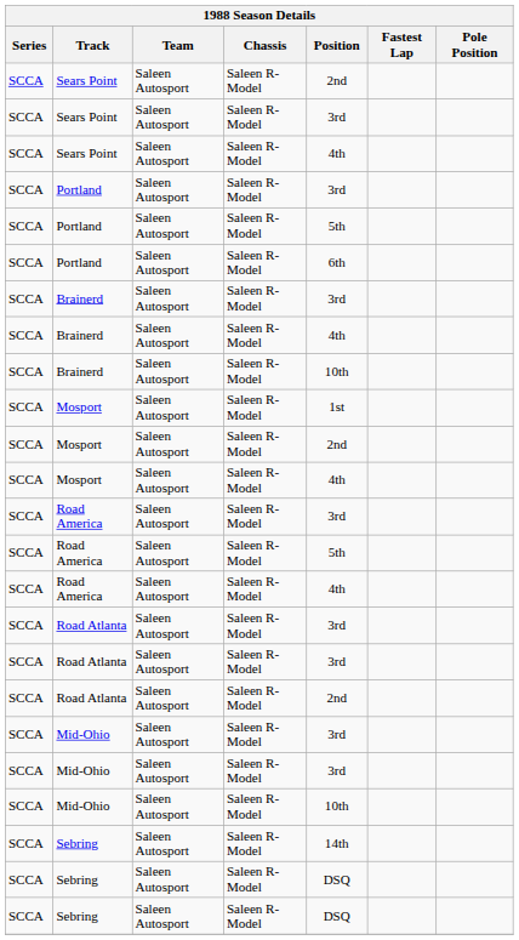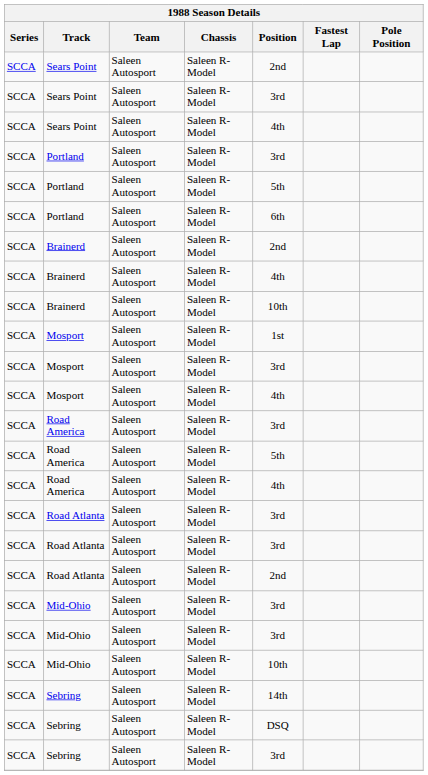row 9 | Position: 3rd -> 2nd
row 13 | Position: 2nd -> 3rd
row 26 | Position: DSQ -> 3rd
